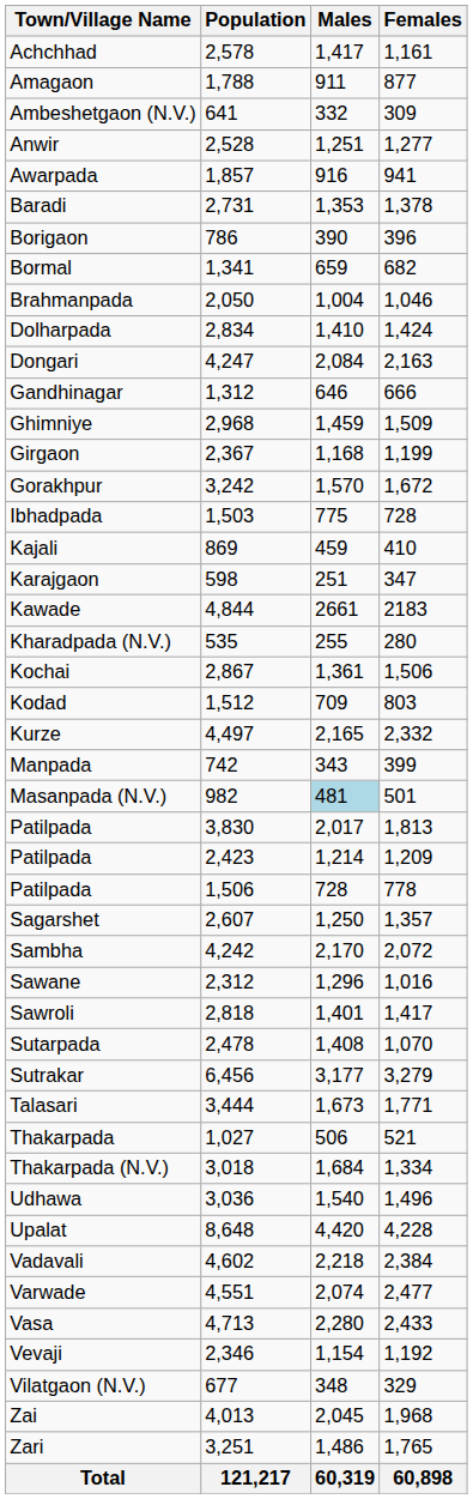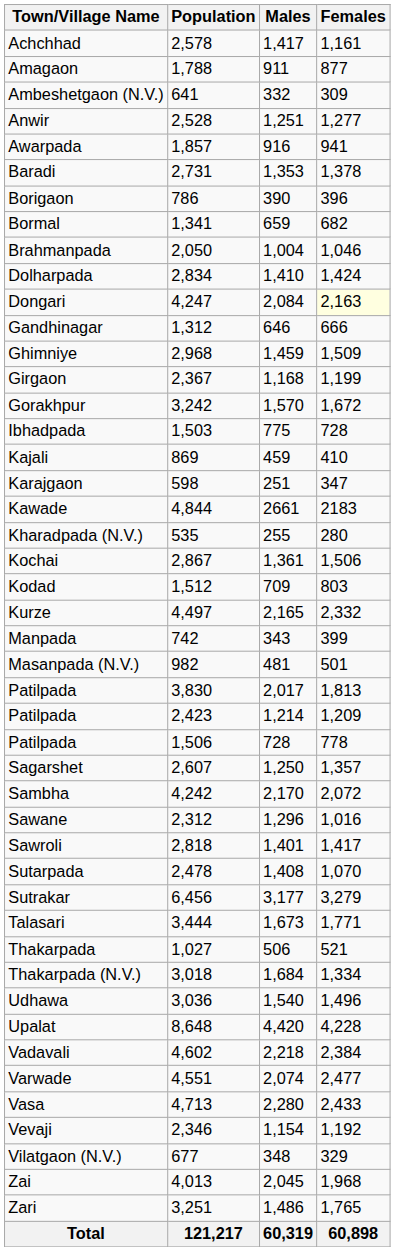Dongari | Females: no background -> lightyellow background
Masanpada (N.V.) | Males: lightblue background -> no background
